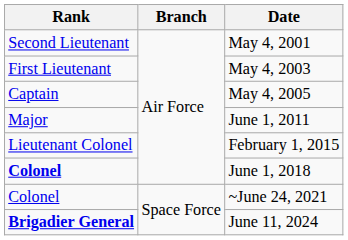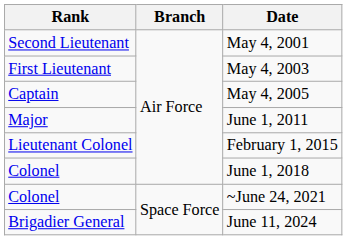June 1, 2018 | Rank: bold -> normal
June 11, 2024 | Rank: bold -> normal
